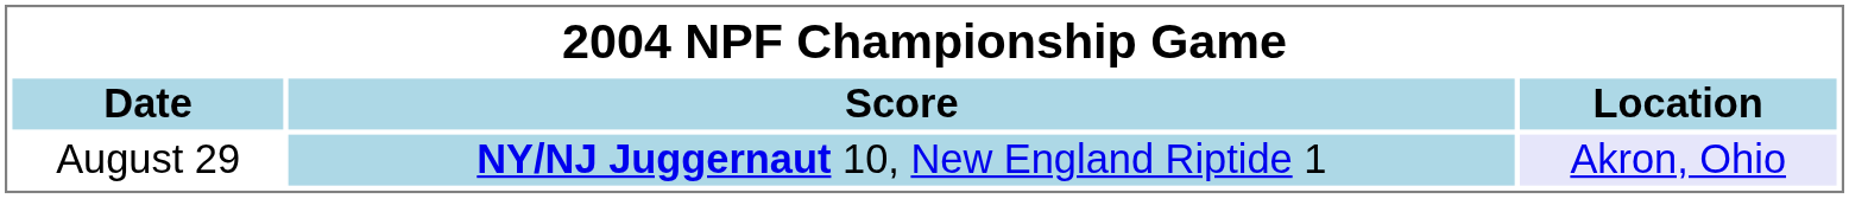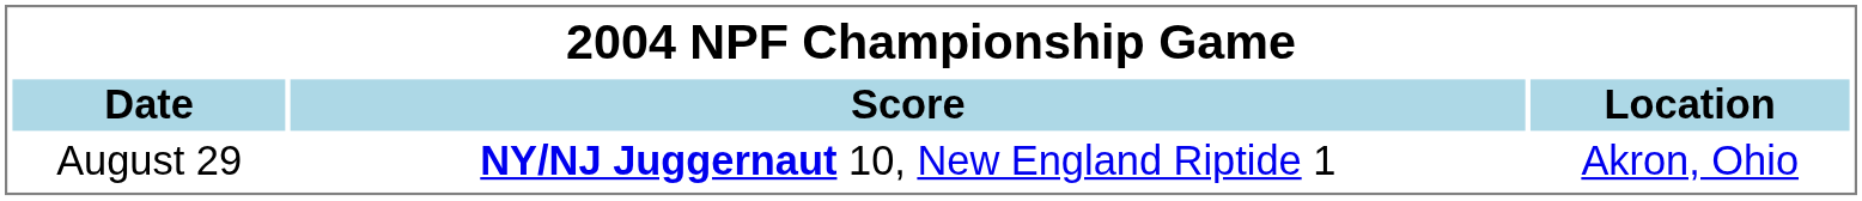August 29 | Score: lightblue background -> no background
August 29 | Location: lavender background -> no background
